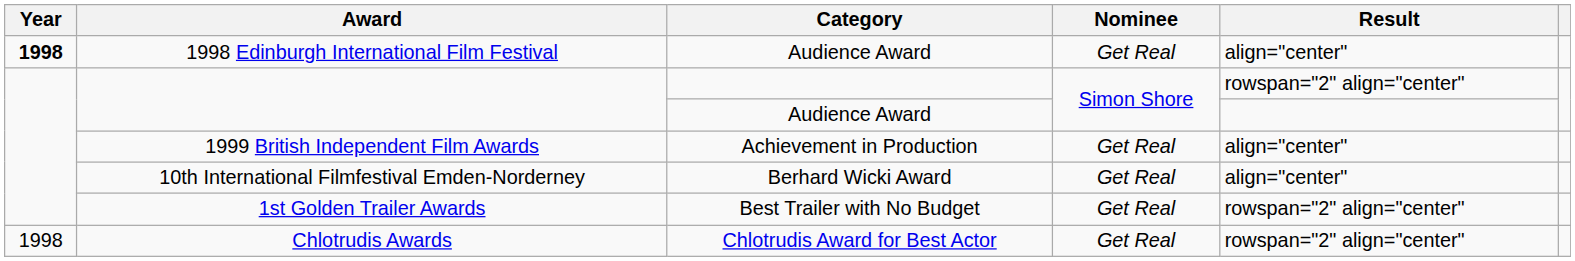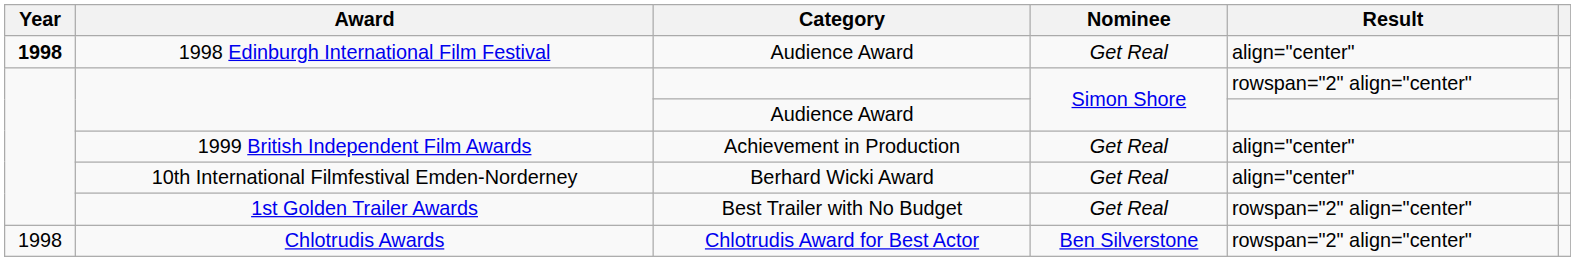Chlotrudis Awards | Nominee: Get Real -> Ben Silverstone
